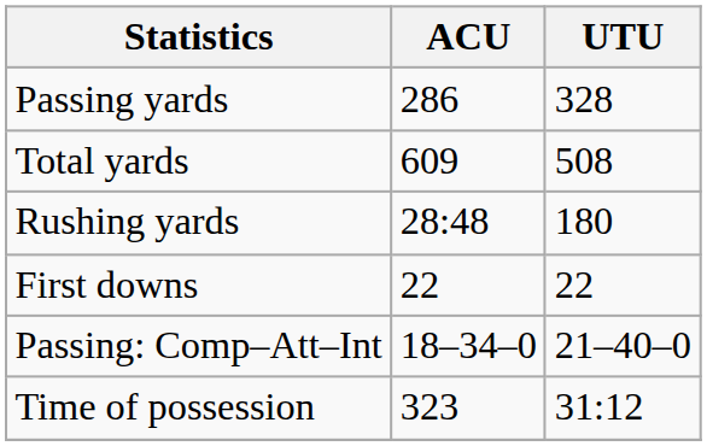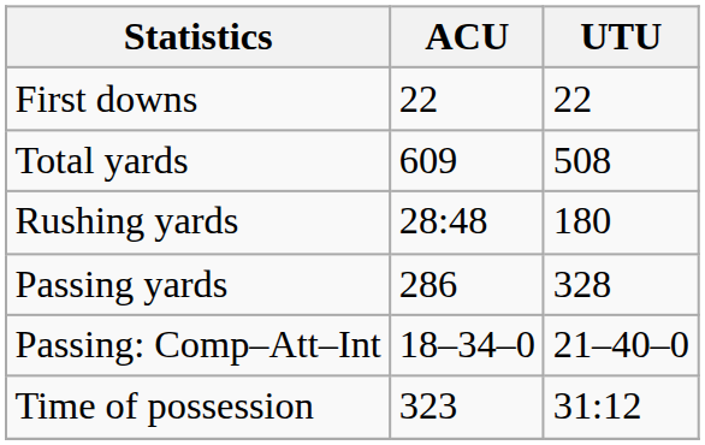rows swapped: First downs <-> Passing yards
